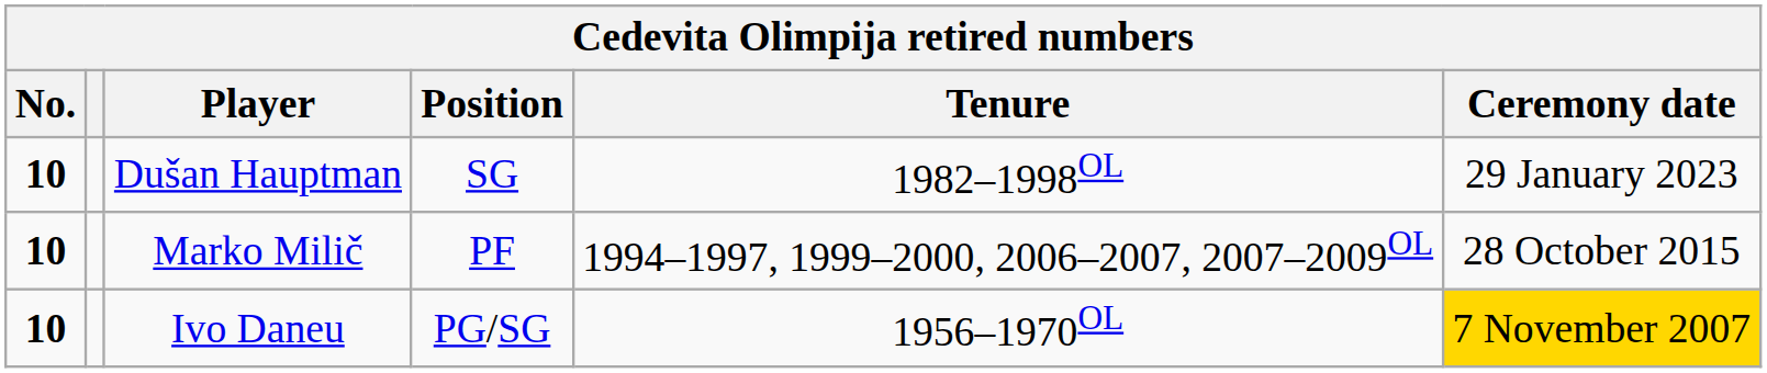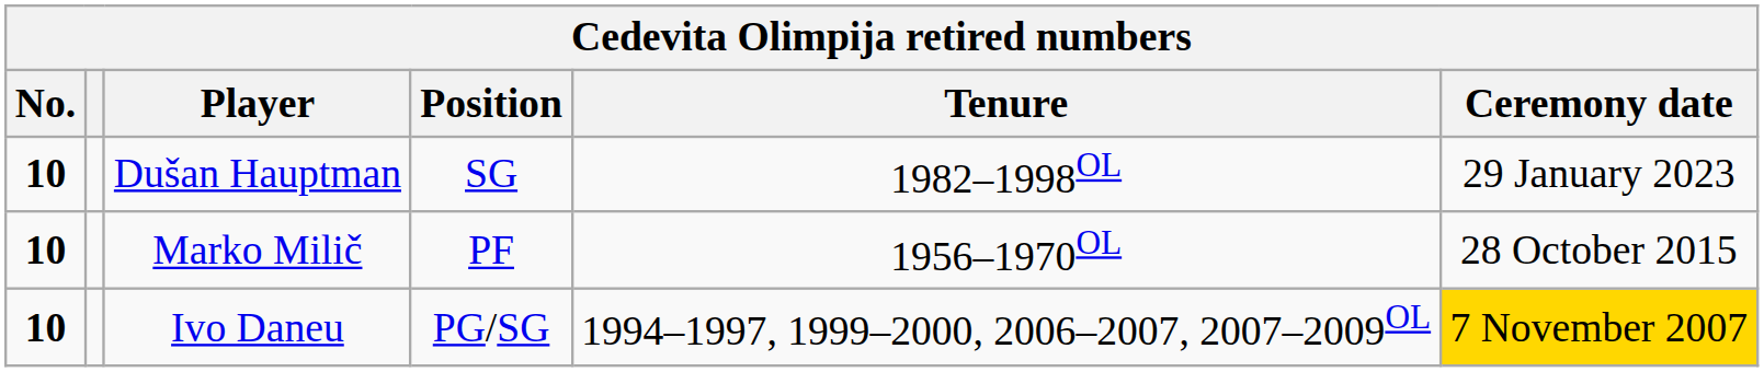Marko Milič | Tenure: 1994–1997, 1999–2000, 2006–2007, 2007–2009OL -> 1956–1970OL
Ivo Daneu | Tenure: 1956–1970OL -> 1994–1997, 1999–2000, 2006–2007, 2007–2009OL
